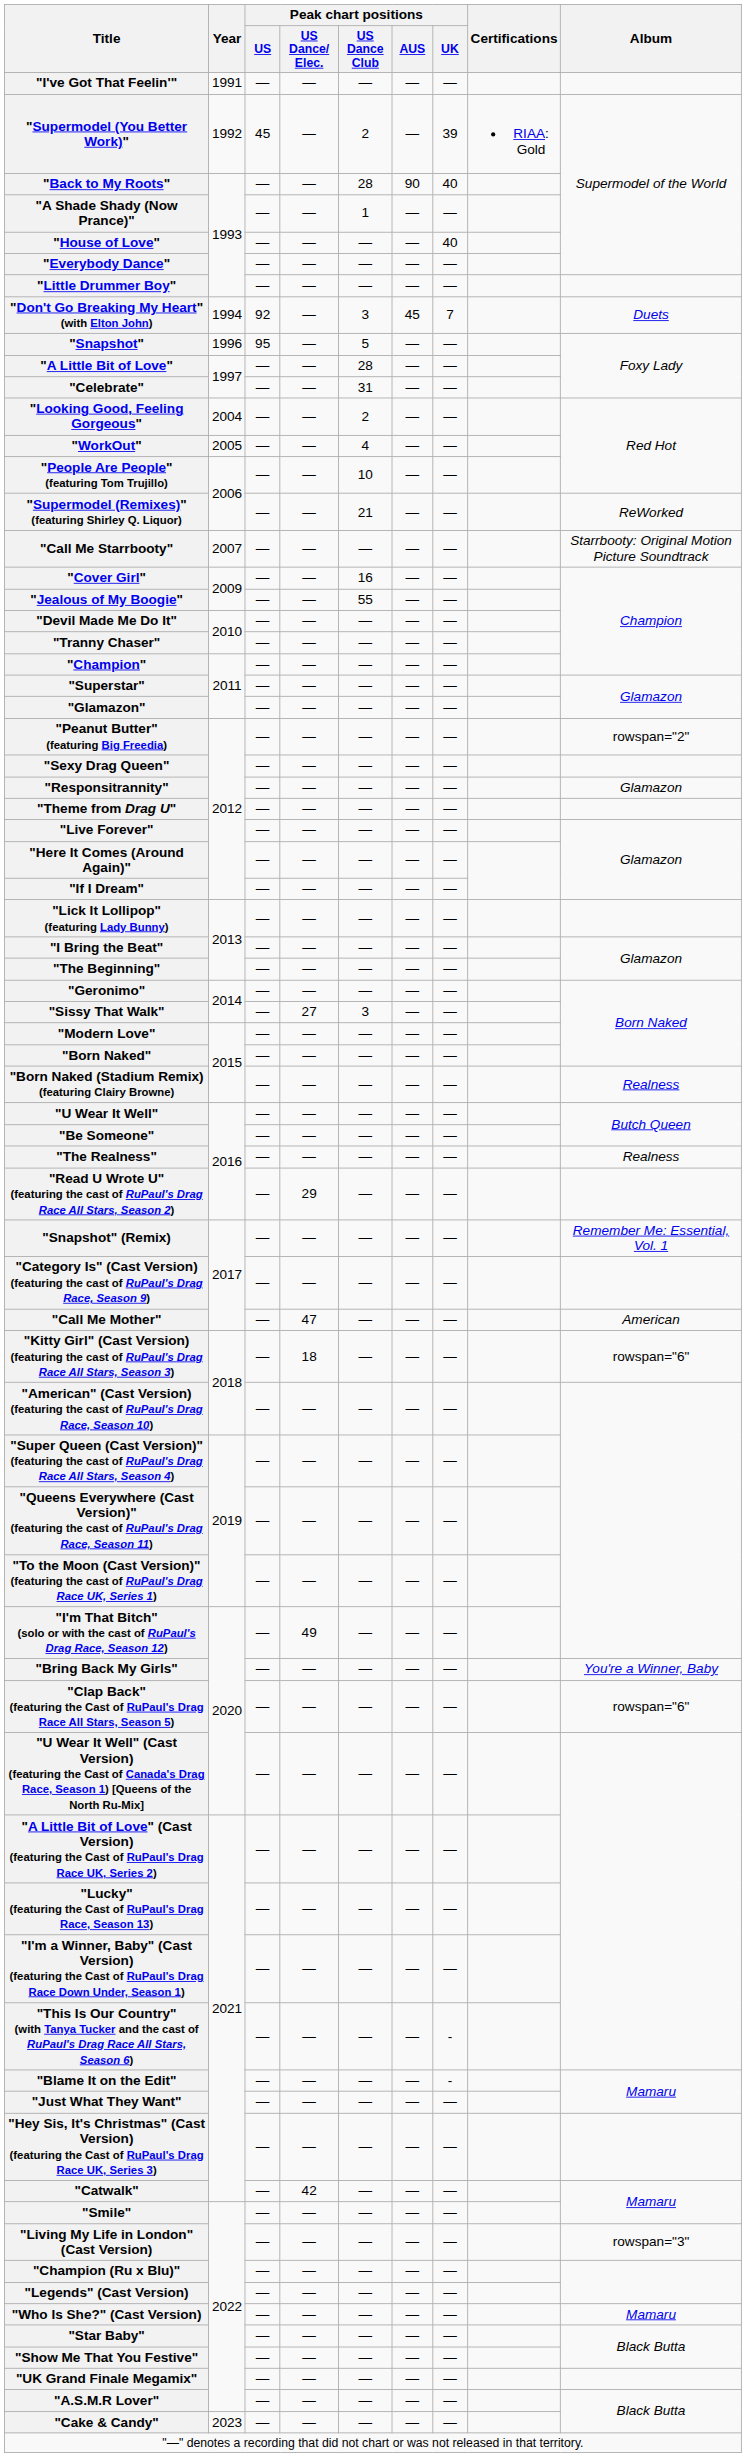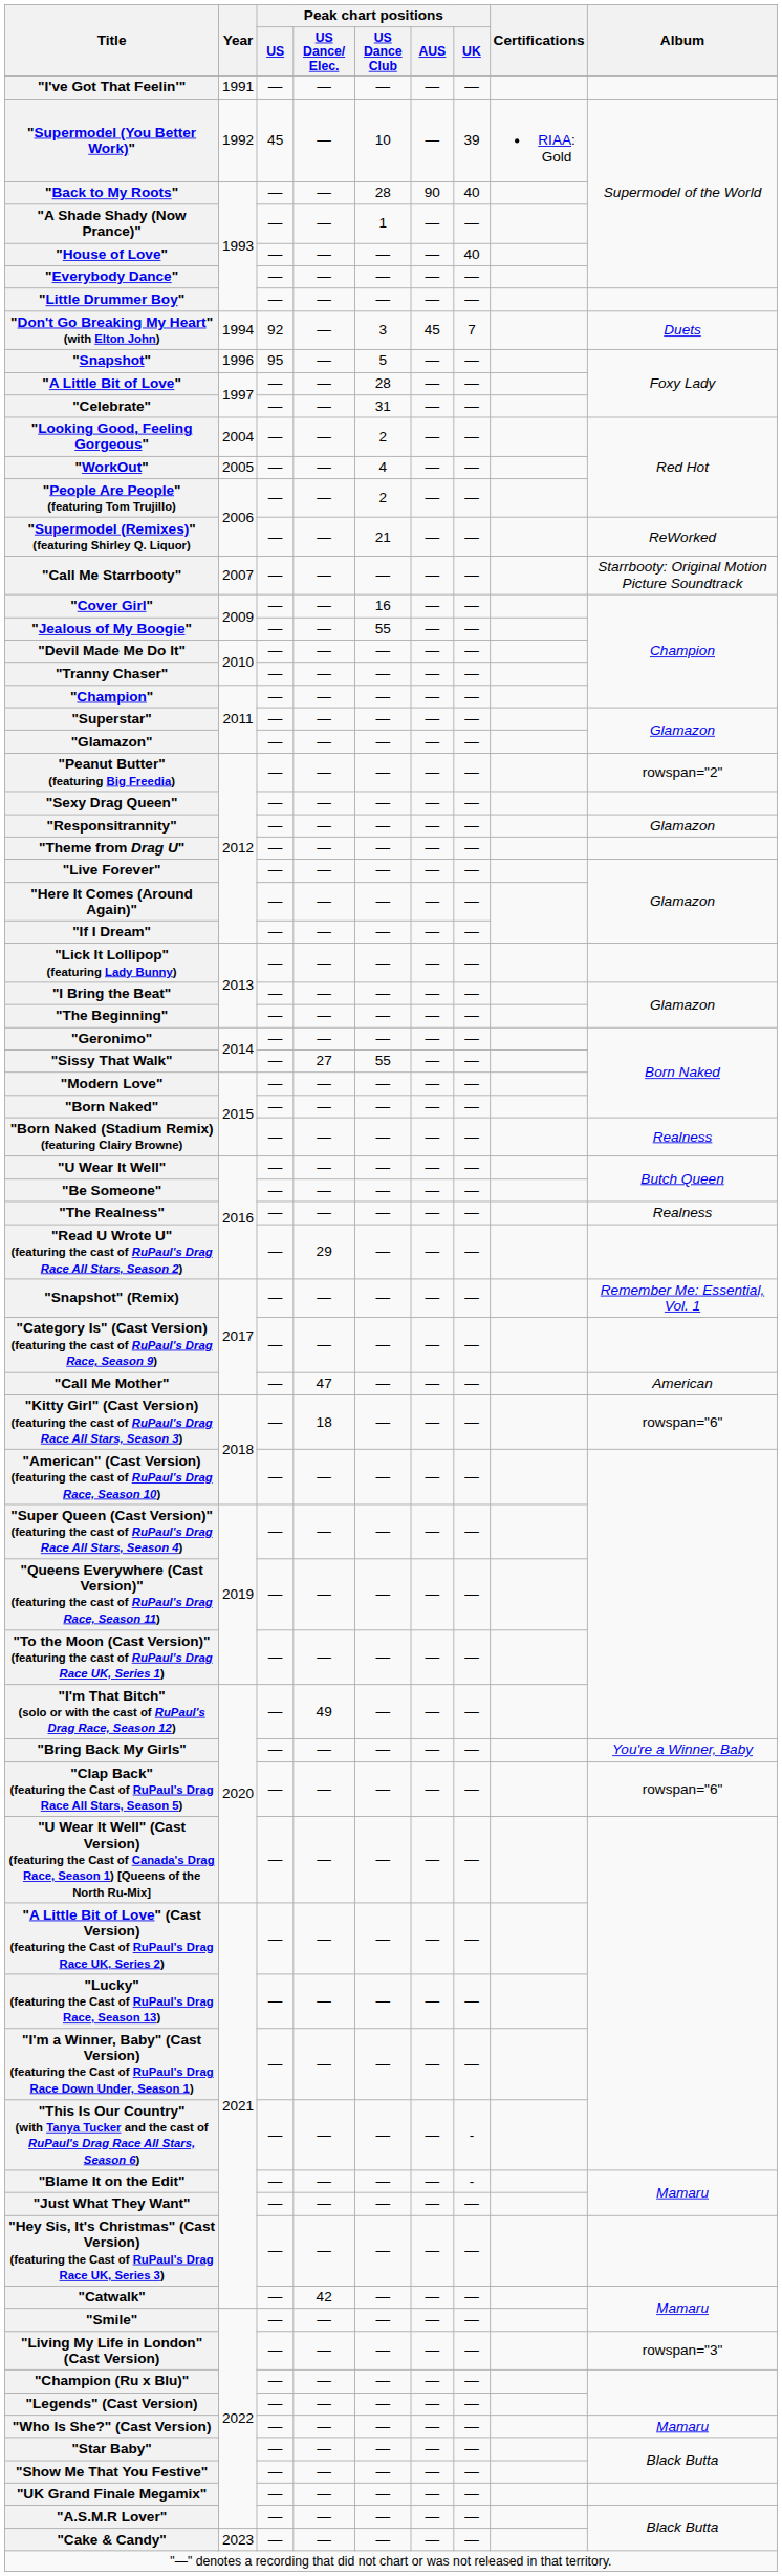"Supermodel (You Better Work)" | Peak chart positions / US Dance Club: 2 -> 10
"People Are People" (featuring Tom Trujillo) | Peak chart positions / US Dance Club: 10 -> 2
"Sissy That Walk" | Peak chart positions / US Dance Club: 3 -> 55
